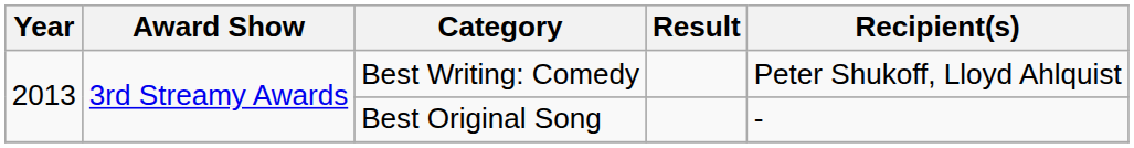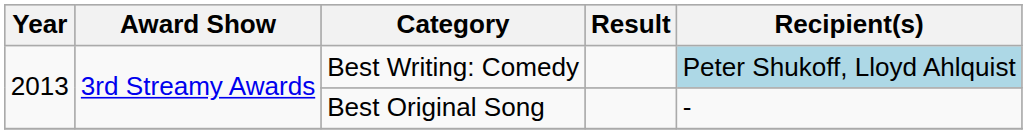Best Writing: Comedy | Recipient(s): no background -> lightblue background
